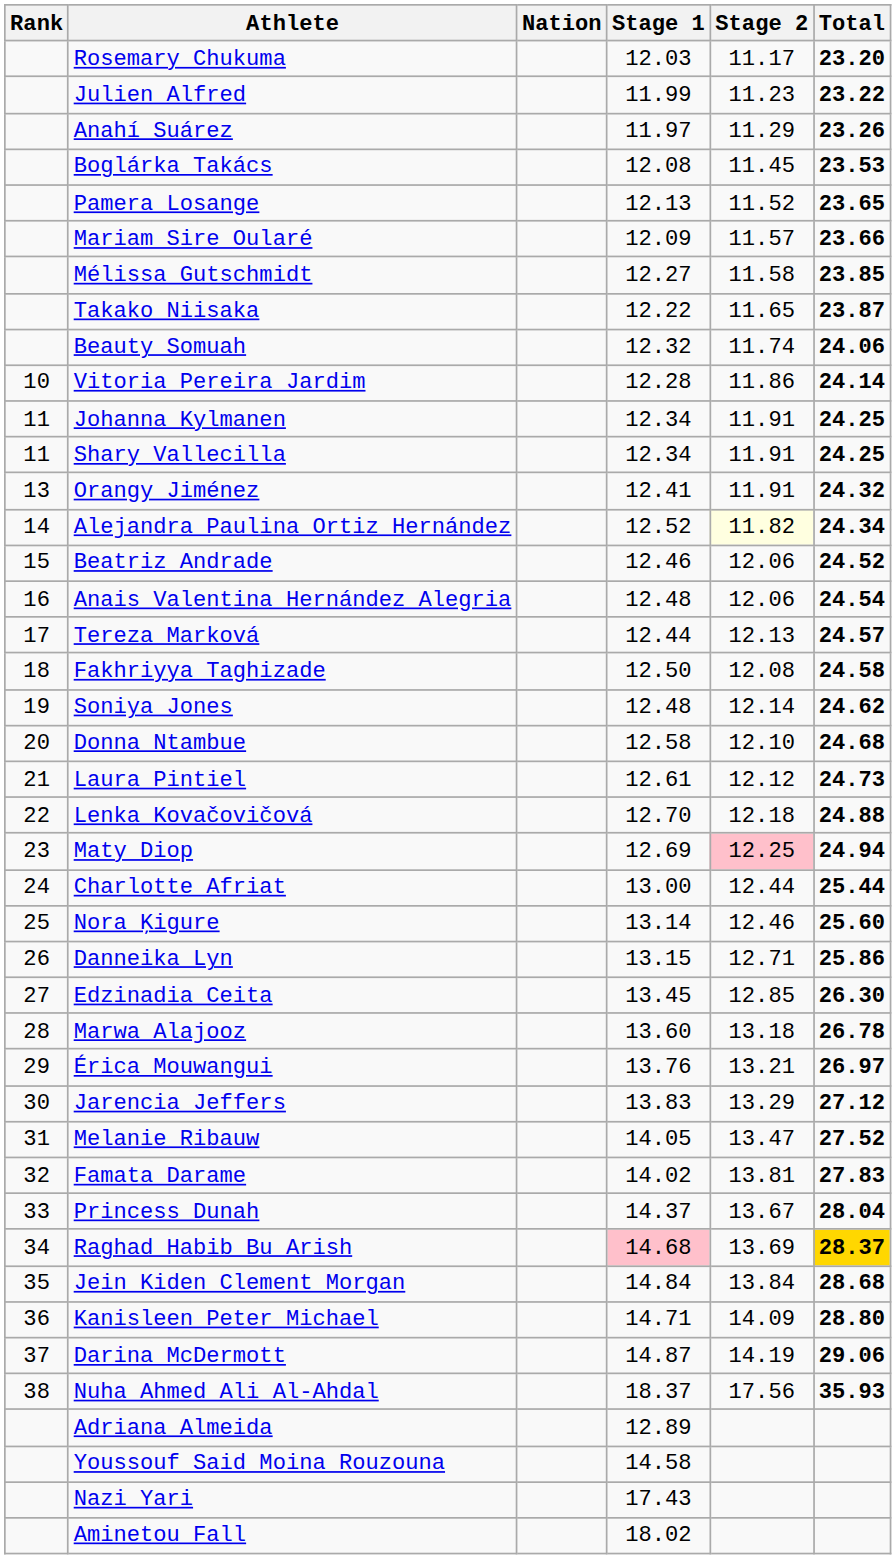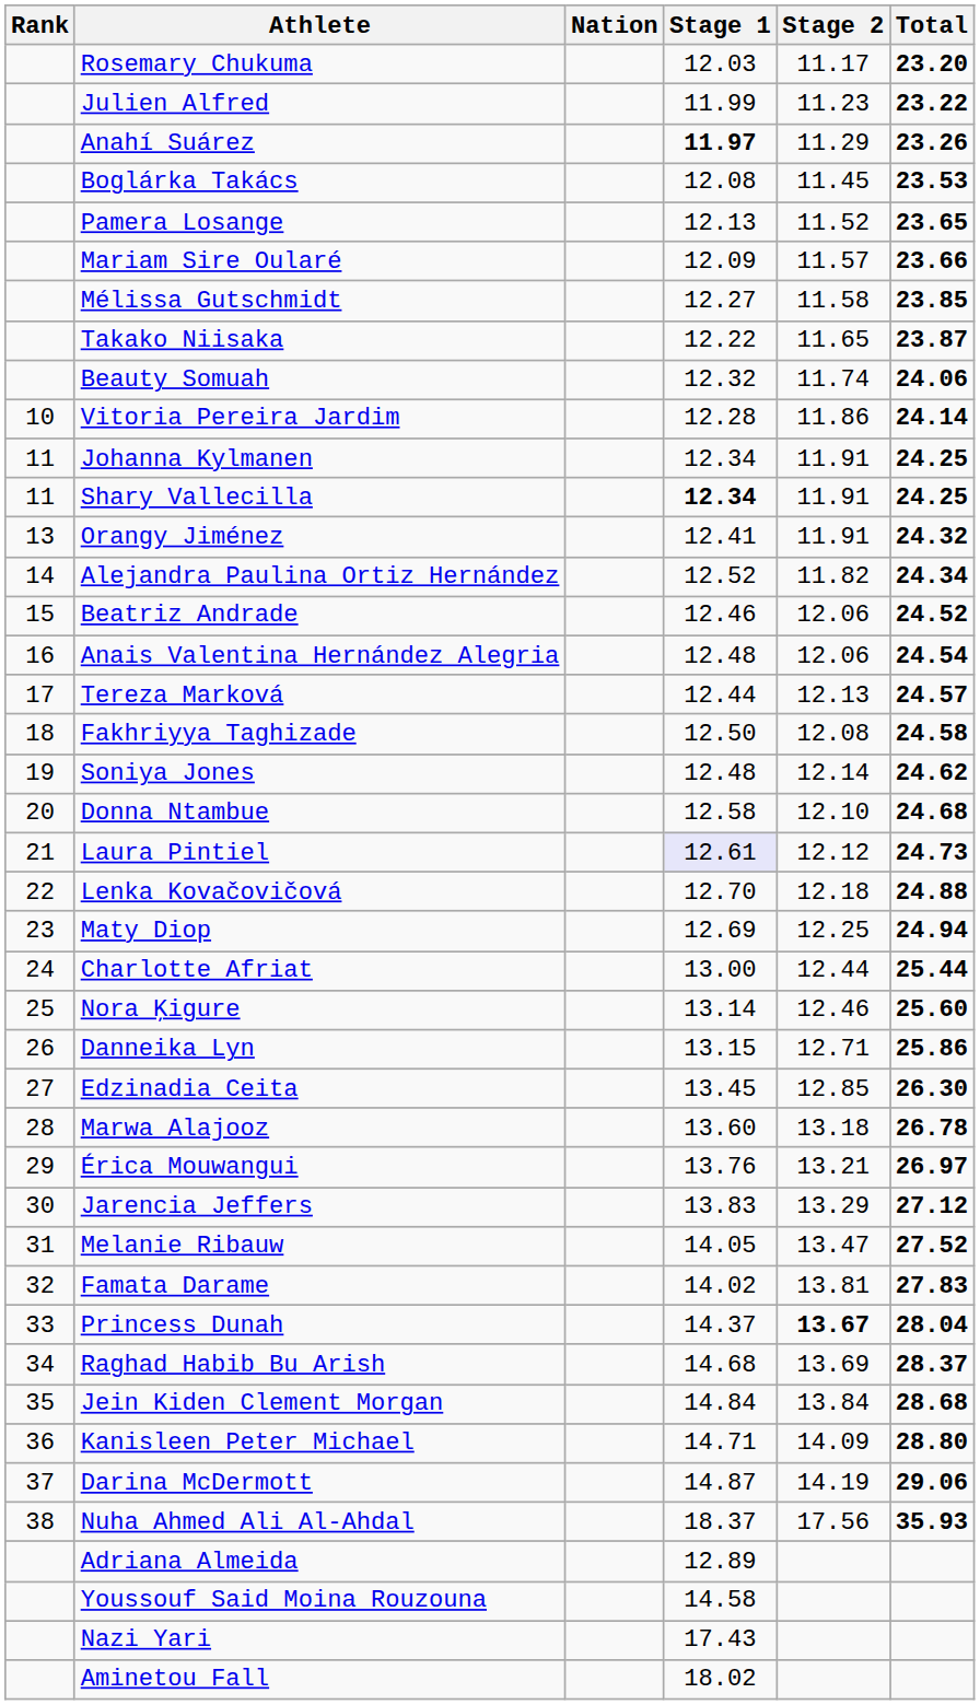Anahí Suárez | Stage 1: normal -> bold
Shary Vallecilla | Stage 1: normal -> bold
Alejandra Paulina Ortiz Hernández | Stage 2: lightyellow background -> no background
Laura Pintiel | Stage 1: no background -> lavender background
Maty Diop | Stage 2: pink background -> no background
Princess Dunah | Stage 2: normal -> bold
Raghad Habib Bu Arish | Stage 1: pink background -> no background
Raghad Habib Bu Arish | Total: gold background -> no background
